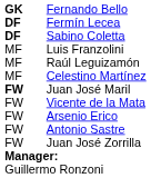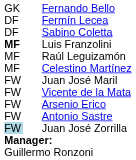Fernando Bello | column 1: bold -> normal
Fermín Lecea | column 1: bold -> normal
Sabino Coletta | column 1: bold -> normal
Luis Franzolini | column 1: normal -> bold
Juan José Maril | column 1: bold -> normal
Juan José Zorrilla | column 1: no background -> lightblue background
